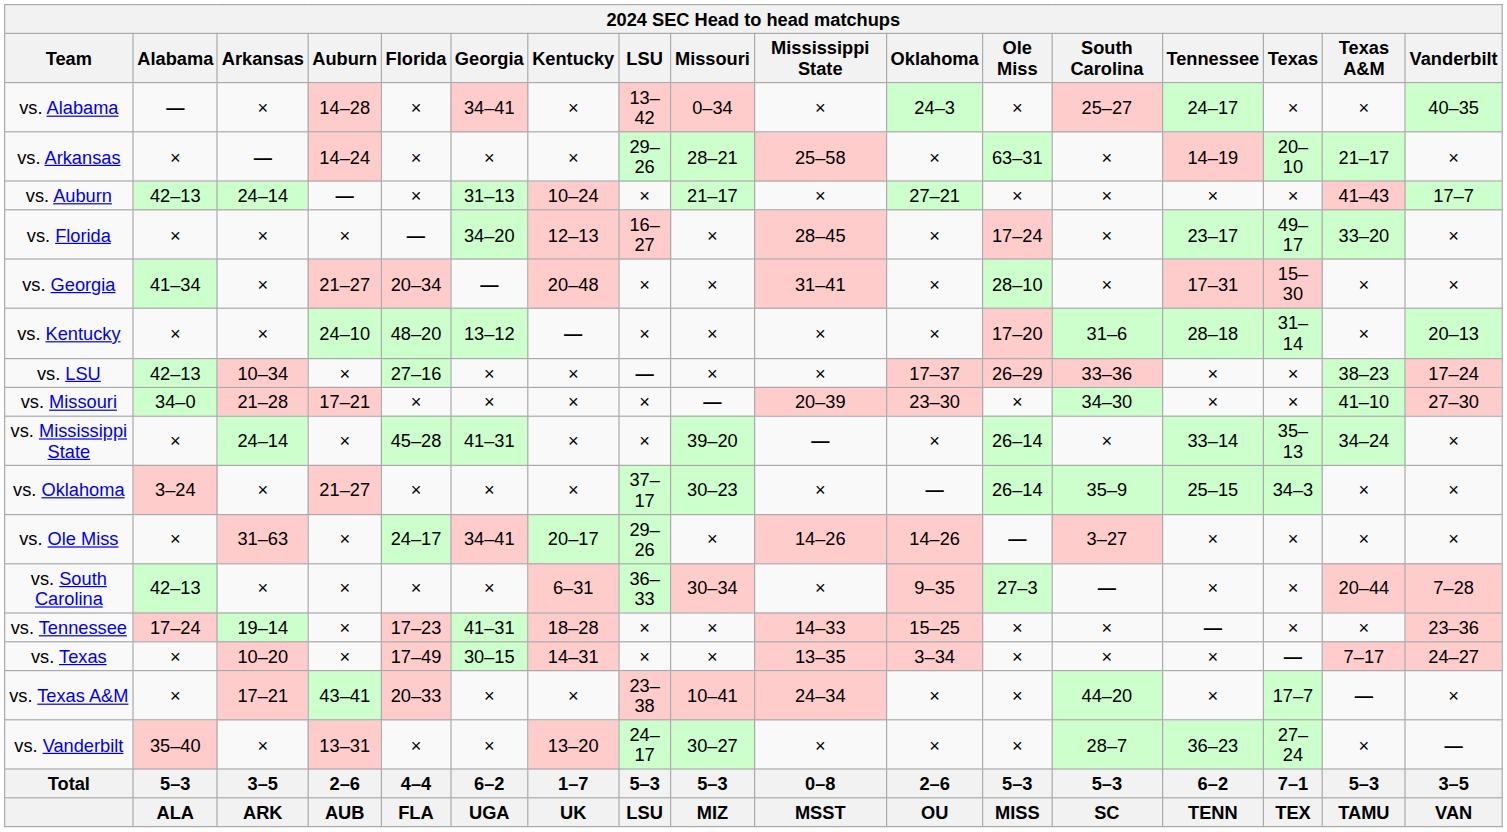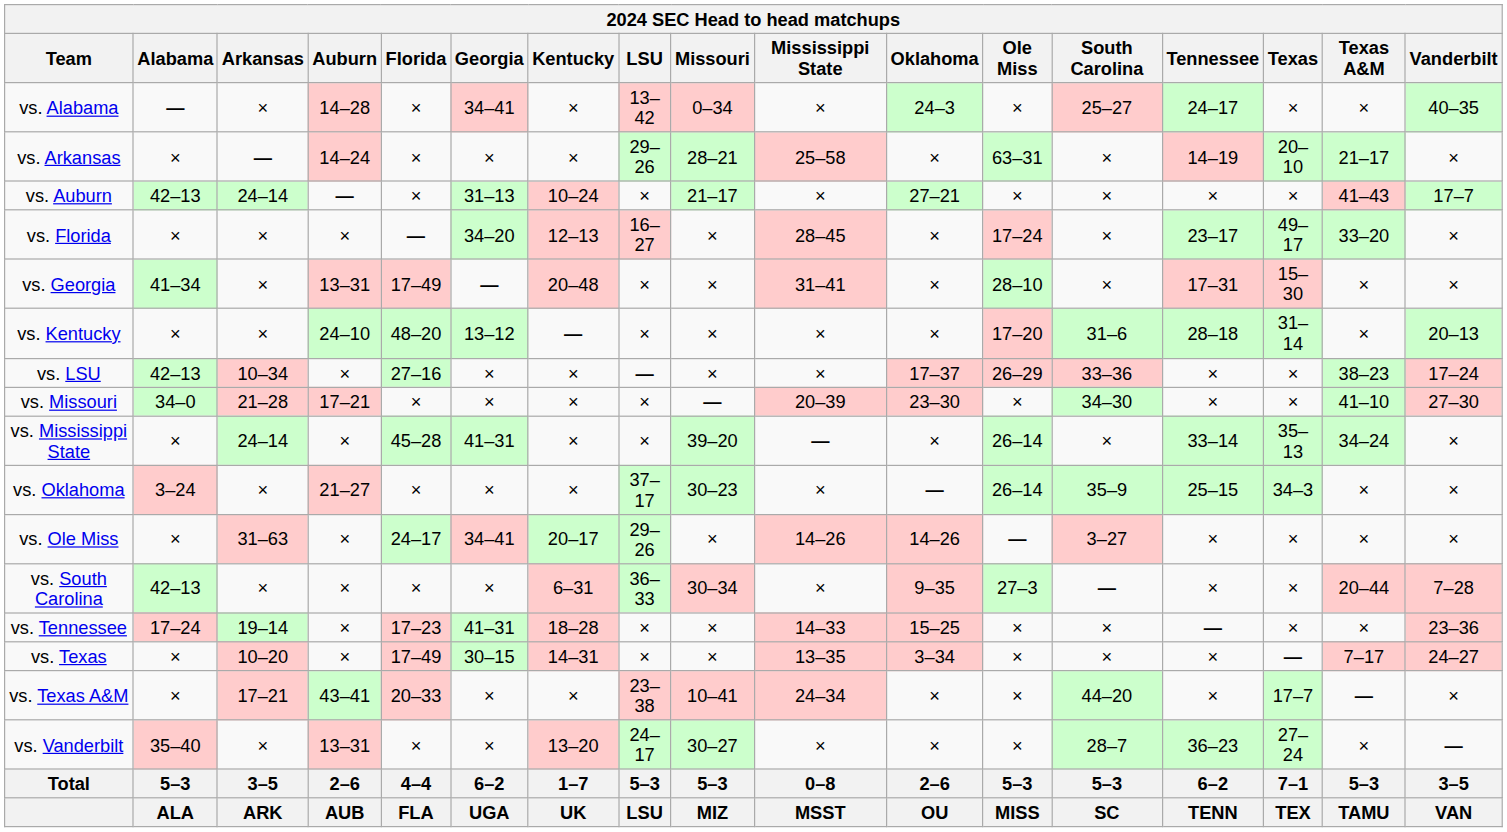vs. Georgia | Auburn: 21–27 -> 13–31
vs. Georgia | Florida: 20–34 -> 17–49
